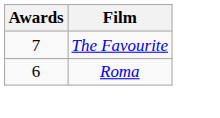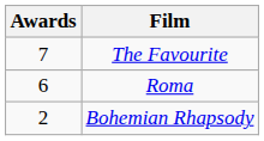+ row: 2 | Bohemian Rhapsody
